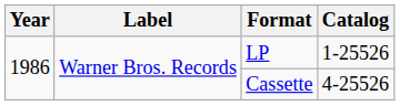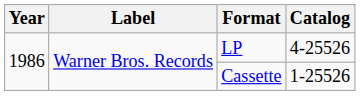LP | Catalog: 1-25526 -> 4-25526
Cassette | Catalog: 4-25526 -> 1-25526
